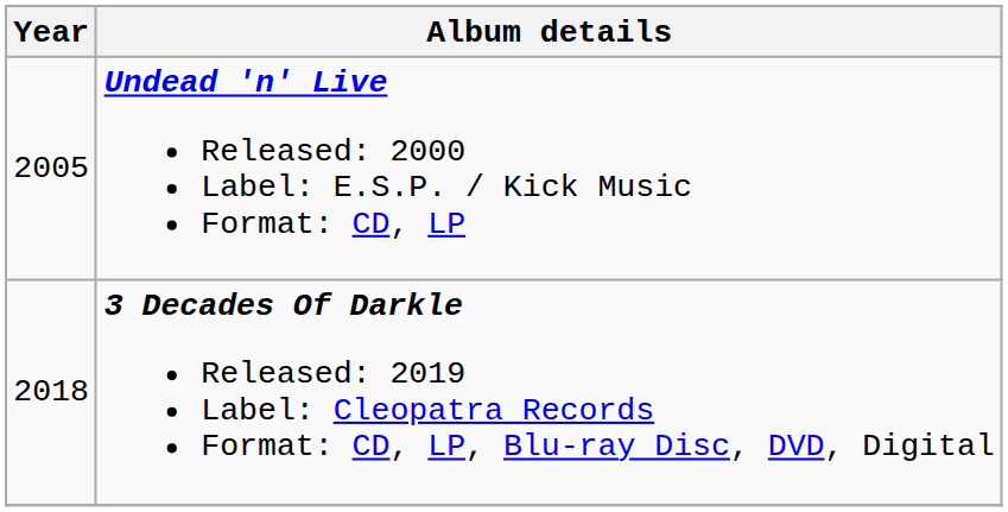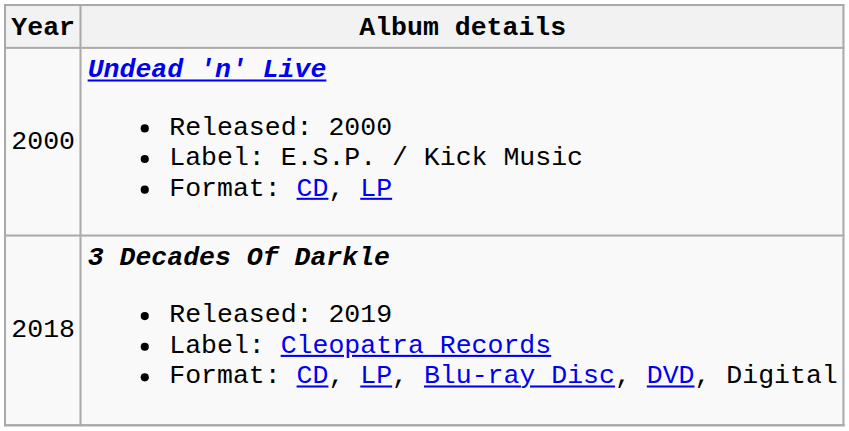row 2 | Year: 2005 -> 2000
